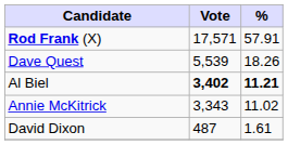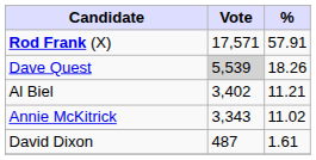Dave Quest | Vote: no background -> lightgrey background
Al Biel | Vote: bold -> normal
Al Biel | %: bold -> normal
